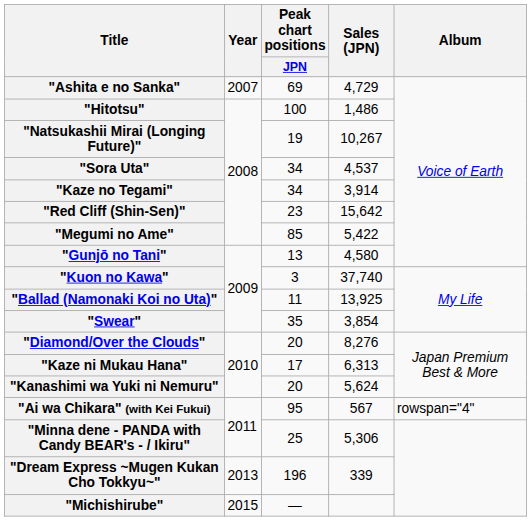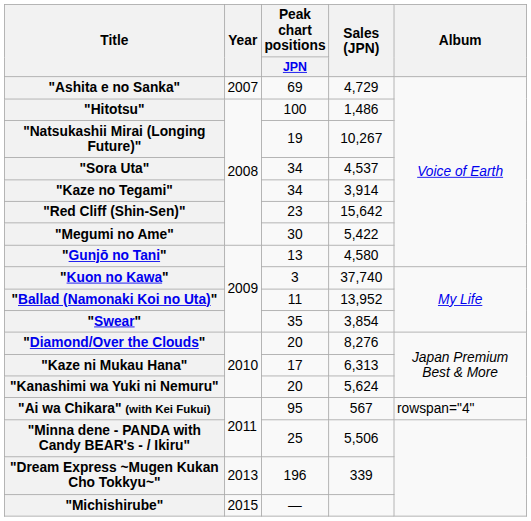"Megumi no Ame" | Peak chart positions / JPN: 85 -> 30
"Ballad (Namonaki Koi no Uta)" | Sales (JPN): 13,925 -> 13,952
"Minna dene - PANDA with Candy BEAR's - / Ikiru" | Sales (JPN): 5,306 -> 5,506
